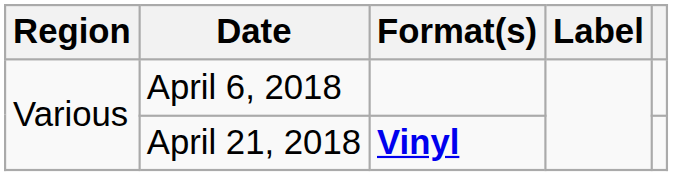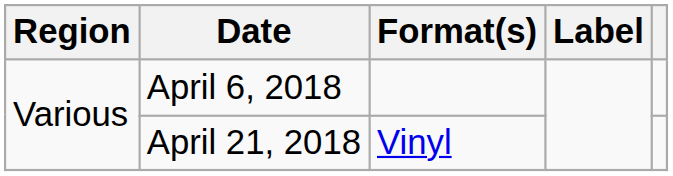April 21, 2018 | Format(s): bold -> normal
